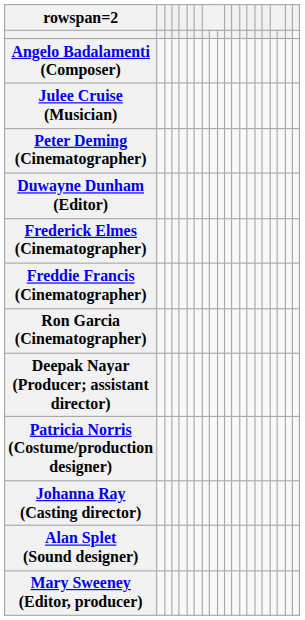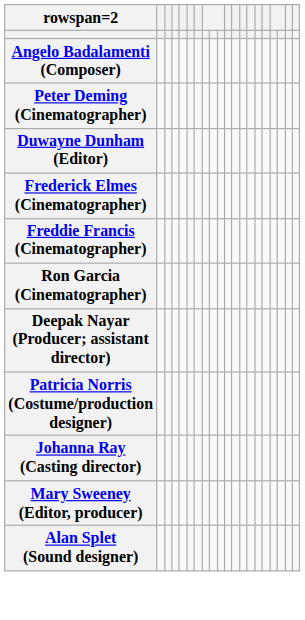- row: Julee Cruise (Musician)
rows swapped: Alan Splet (Sound designer) <-> Mary Sweeney (Editor, producer)
